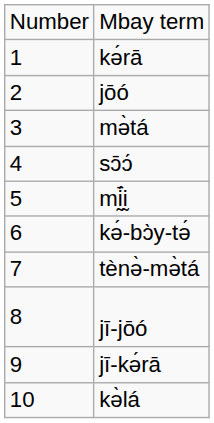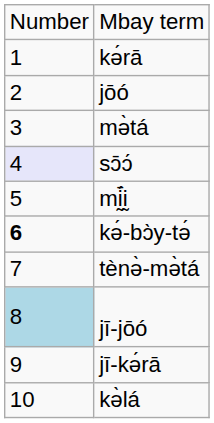sɔ̄ɔ́ | column 1: no background -> lavender background
kə́-bɔ̀y-tə́ | column 1: normal -> bold
jī-jōó | column 1: no background -> lightblue background
